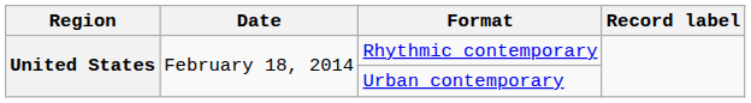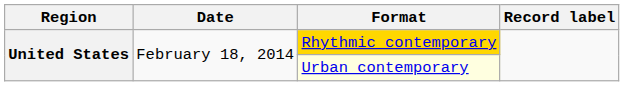Rhythmic contemporary | Format: no background -> gold background
Urban contemporary | Format: no background -> lightyellow background
